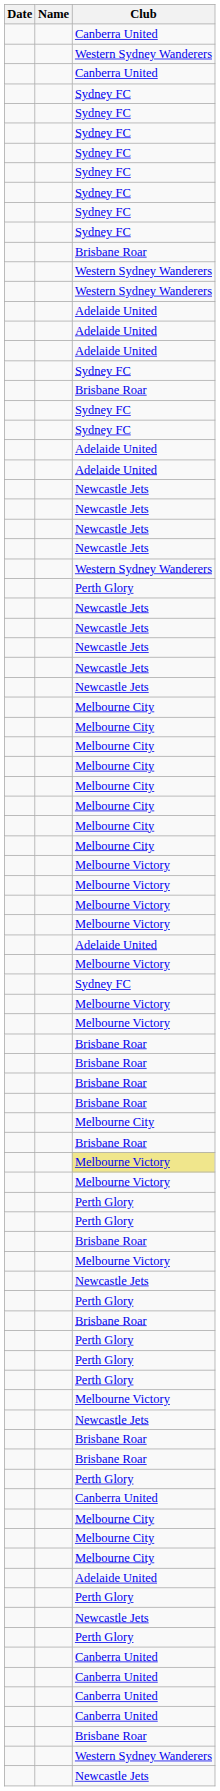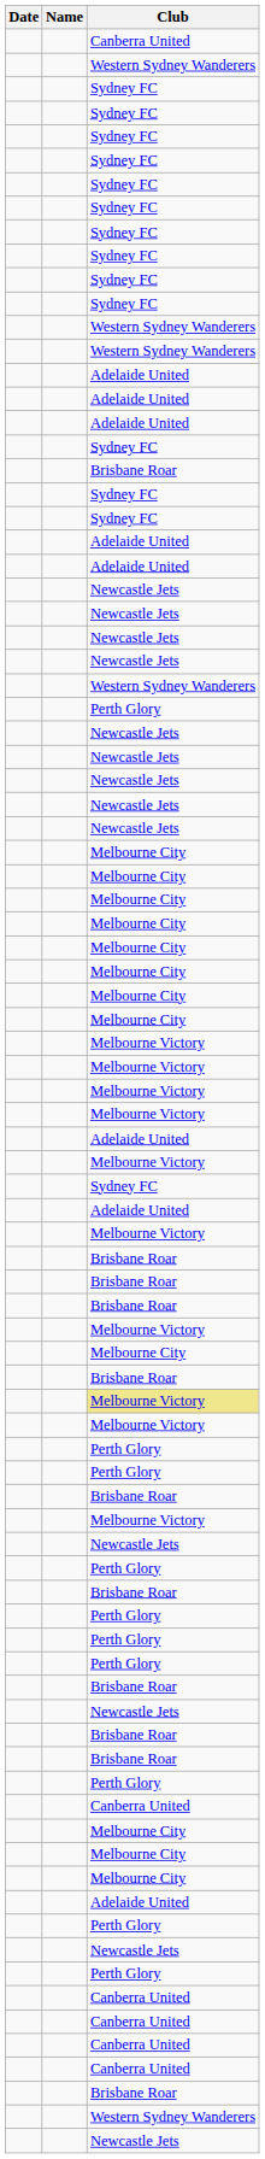row 4 | Club: Canberra United -> Sydney FC
row 13 | Club: Brisbane Roar -> Sydney FC
row 51 | Club: Melbourne Victory -> Adelaide United
row 56 | Club: Brisbane Roar -> Melbourne Victory
row 71 | Club: Melbourne Victory -> Brisbane Roar
